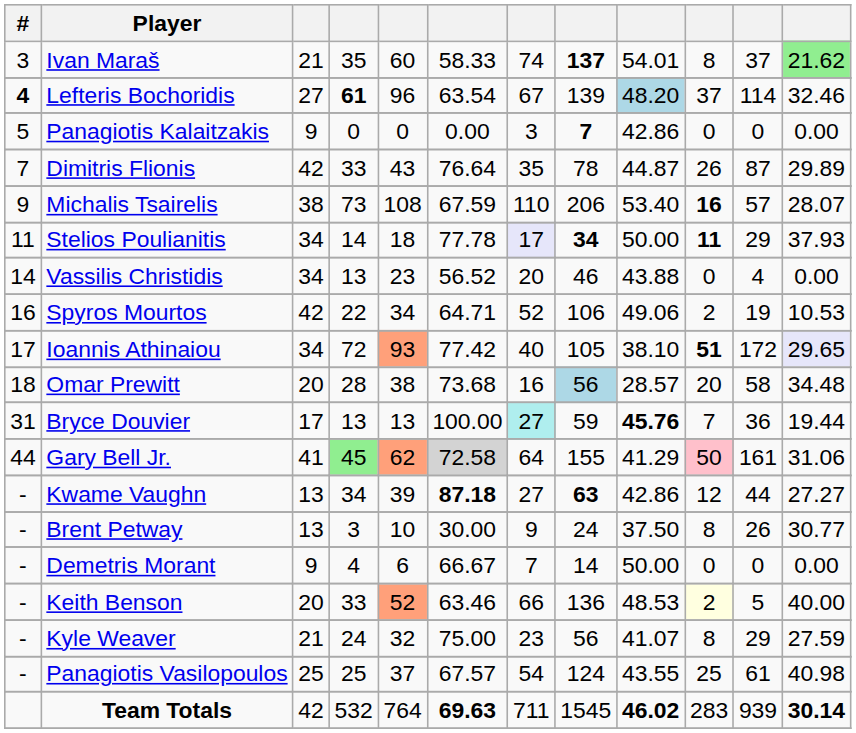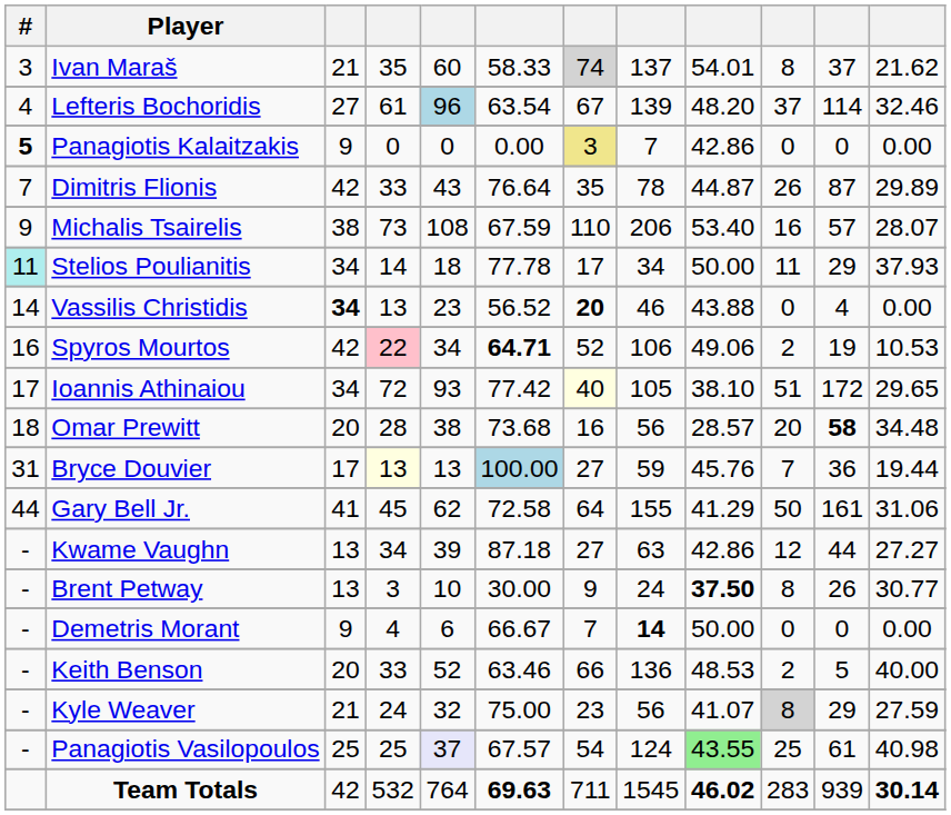Ivan Maraš | column 7: no background -> lightgrey background
Ivan Maraš | column 8: bold -> normal
Ivan Maraš | column 12: lightgreen background -> no background
Lefteris Bochoridis | #: bold -> normal
Lefteris Bochoridis | column 4: bold -> normal
Lefteris Bochoridis | column 5: no background -> lightblue background
Lefteris Bochoridis | column 9: lightblue background -> no background
Panagiotis Kalaitzakis | #: normal -> bold
Panagiotis Kalaitzakis | column 7: no background -> khaki background
Panagiotis Kalaitzakis | column 8: bold -> normal
Michalis Tsairelis | column 10: bold -> normal
Stelios Poulianitis | #: no background -> paleturquoise background
Stelios Poulianitis | column 7: lavender background -> no background
Stelios Poulianitis | column 8: bold -> normal
Stelios Poulianitis | column 10: bold -> normal
Vassilis Christidis | column 3: normal -> bold
Vassilis Christidis | column 7: normal -> bold
Spyros Mourtos | column 4: no background -> pink background
Spyros Mourtos | column 6: normal -> bold
Ioannis Athinaiou | column 5: lightsalmon background -> no background
Ioannis Athinaiou | column 7: no background -> lightyellow background
Ioannis Athinaiou | column 10: bold -> normal
Ioannis Athinaiou | column 12: lavender background -> no background
Omar Prewitt | column 8: lightblue background -> no background
Omar Prewitt | column 11: normal -> bold
Bryce Douvier | column 4: no background -> lightyellow background
Bryce Douvier | column 6: no background -> lightblue background
Bryce Douvier | column 7: paleturquoise background -> no background
Bryce Douvier | column 9: bold -> normal
Gary Bell Jr. | column 4: lightgreen background -> no background
Gary Bell Jr. | column 5: lightsalmon background -> no background
Gary Bell Jr. | column 6: lightgrey background -> no background
Gary Bell Jr. | column 10: pink background -> no background
Kwame Vaughn | column 6: bold -> normal
Kwame Vaughn | column 8: bold -> normal
Brent Petway | column 9: normal -> bold
Demetris Morant | column 8: normal -> bold
Keith Benson | column 5: lightsalmon background -> no background
Keith Benson | column 10: lightyellow background -> no background
Kyle Weaver | column 10: no background -> lightgrey background
Panagiotis Vasilopoulos | column 5: no background -> lavender background
Panagiotis Vasilopoulos | column 9: no background -> lightgreen background
